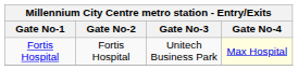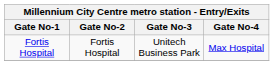row 3 | Gate No-4: lightyellow background -> no background
